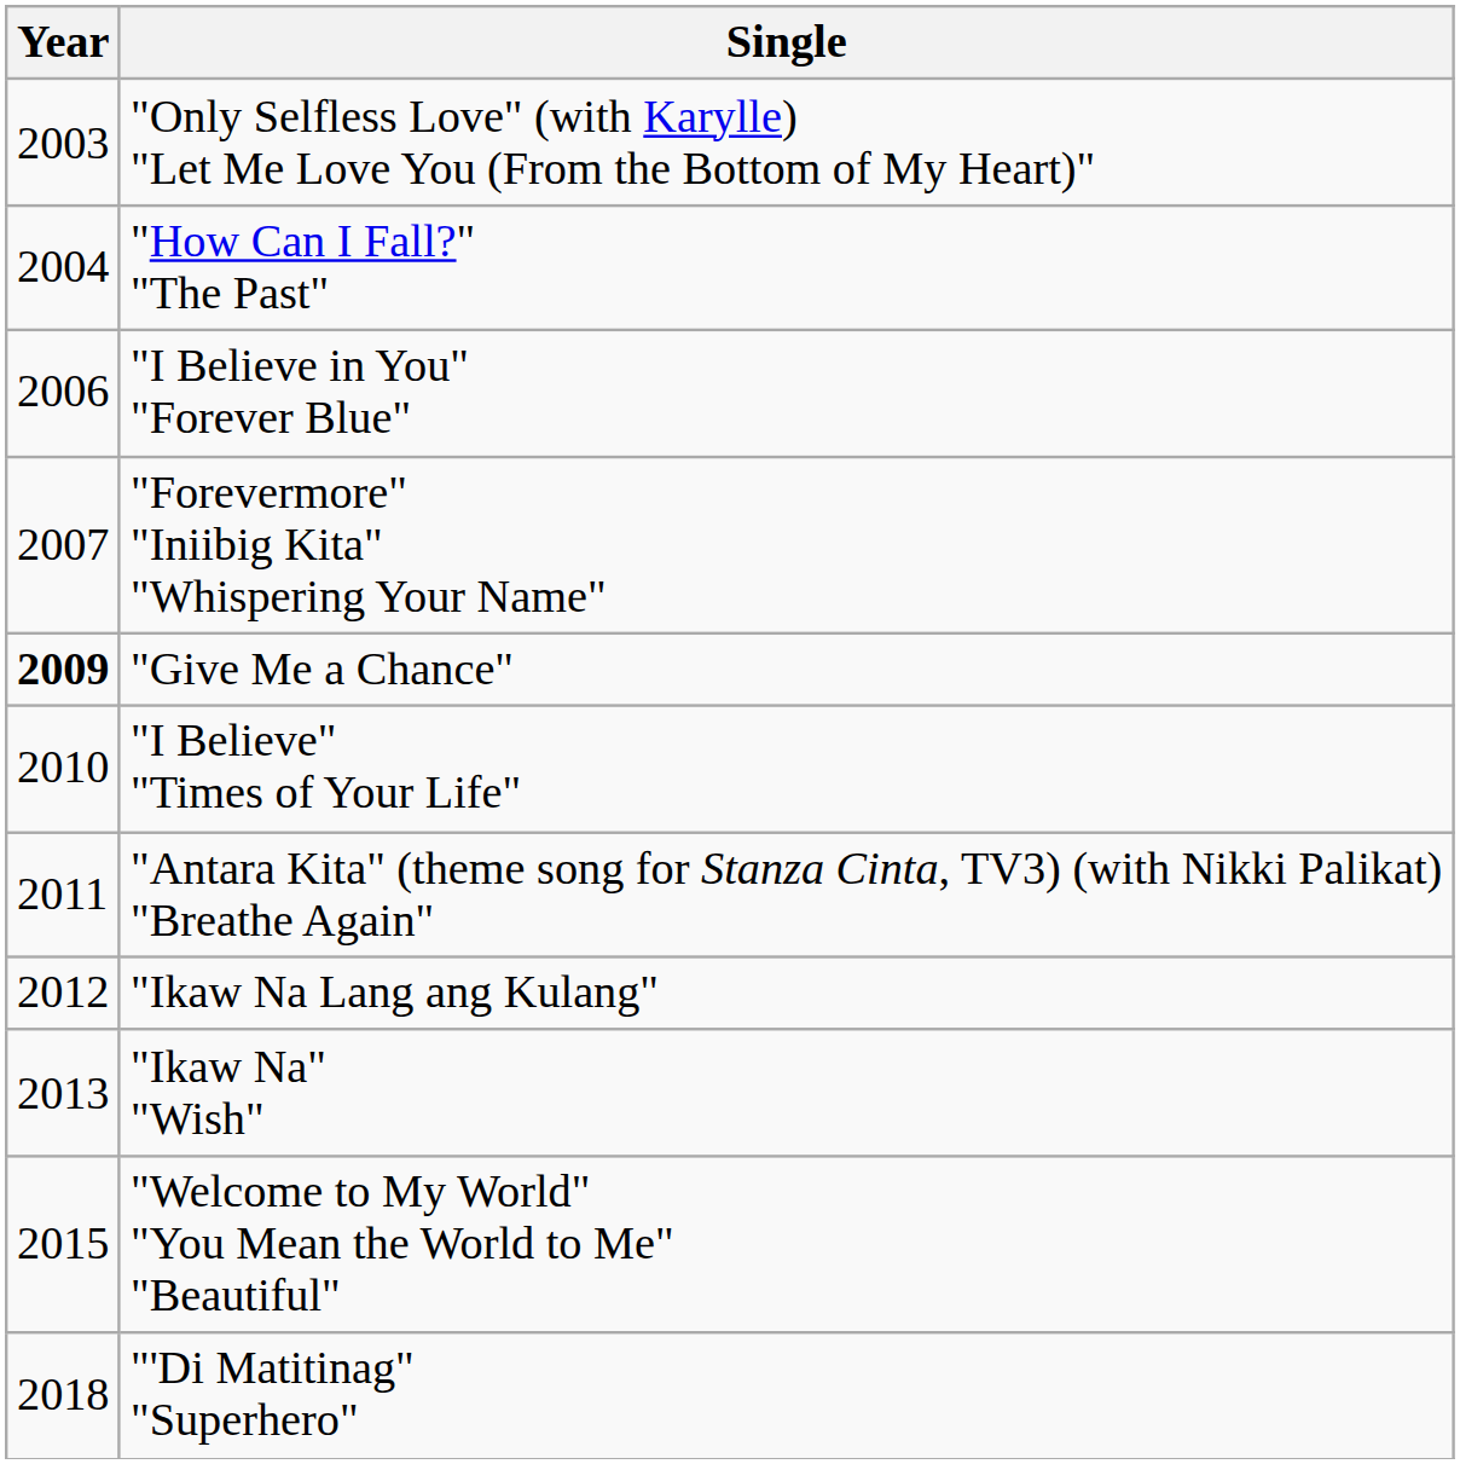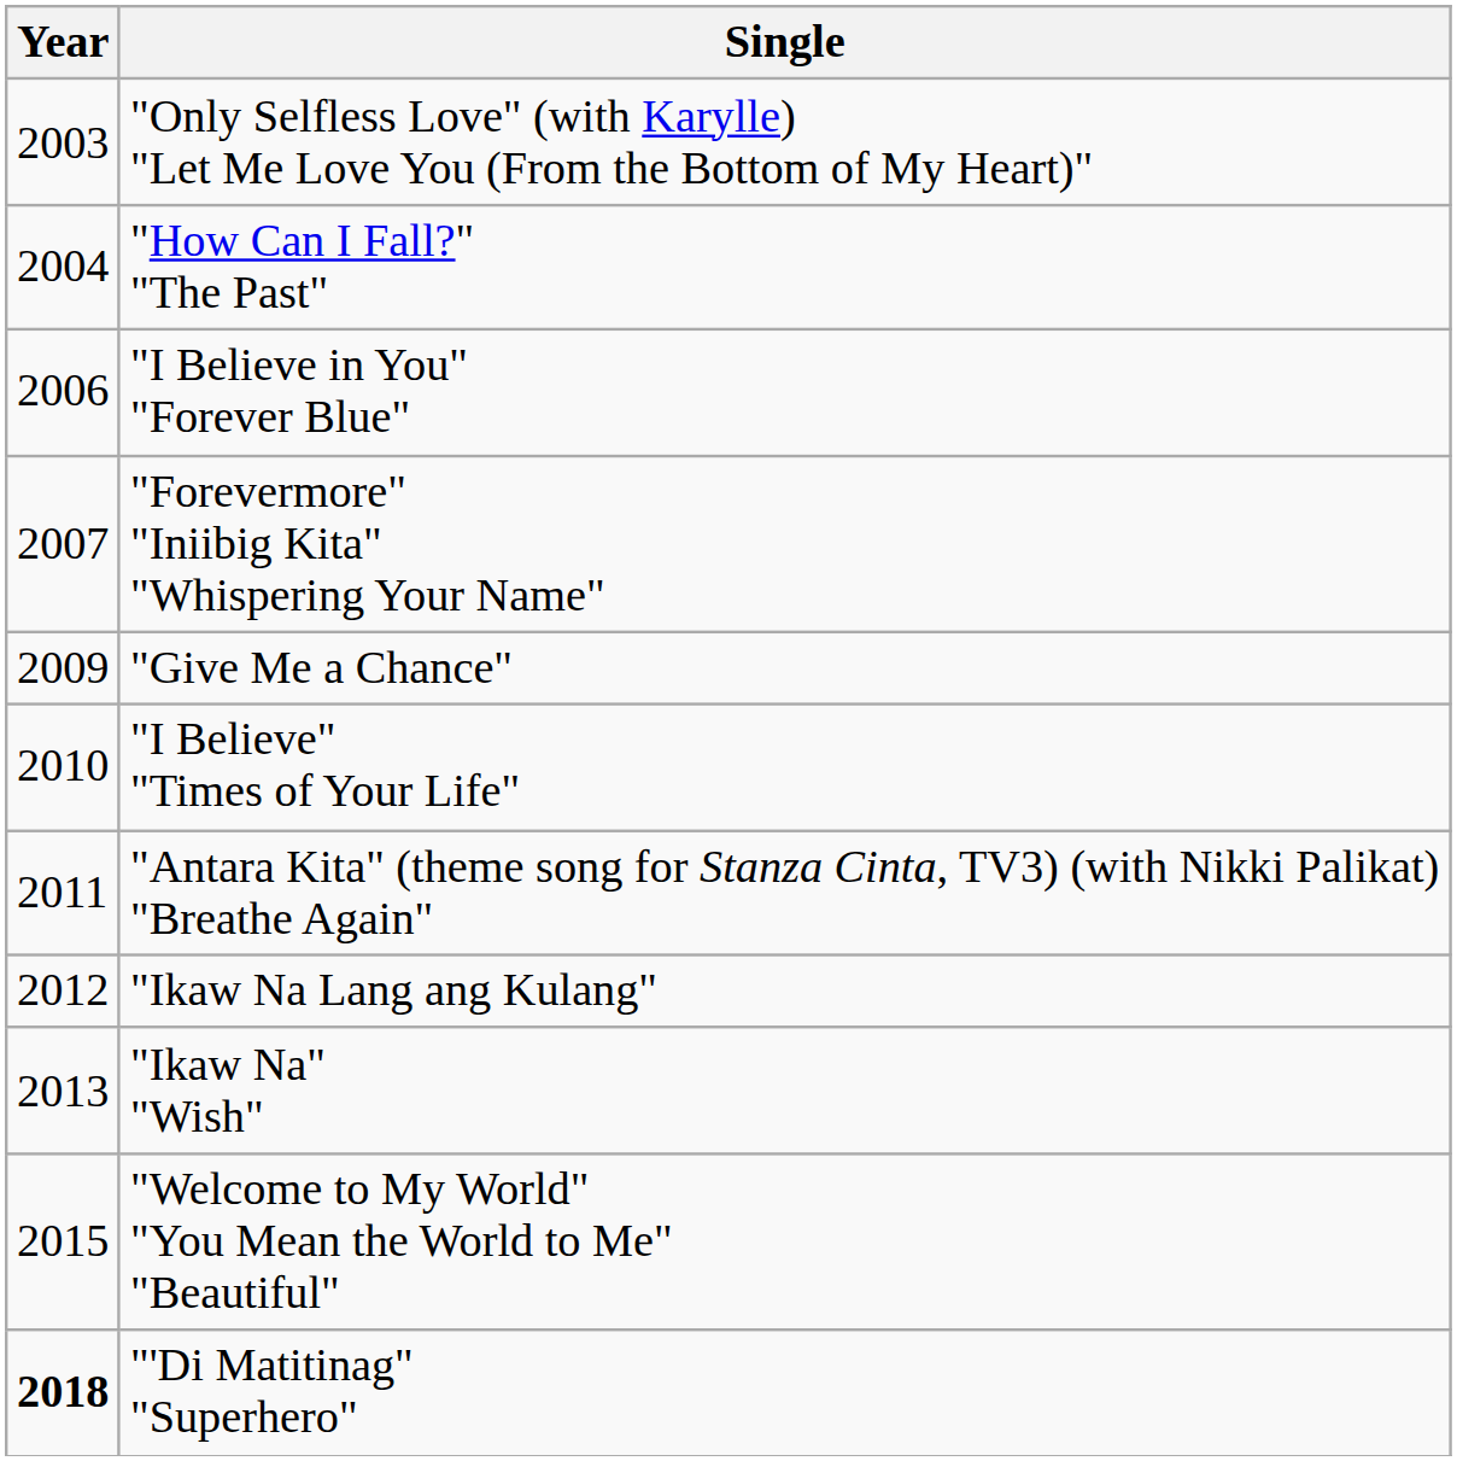"Give Me a Chance" | Year: bold -> normal
"'Di Matitinag" "Superhero" | Year: normal -> bold
